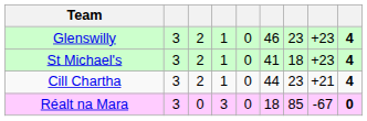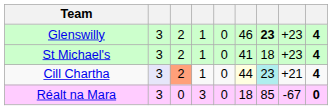Glenswilly | column 7: normal -> bold
Cill Chartha | column 2: no background -> lavender background
Cill Chartha | column 3: no background -> lightsalmon background
Cill Chartha | column 6: no background -> lightyellow background
Cill Chartha | column 7: no background -> paleturquoise background
